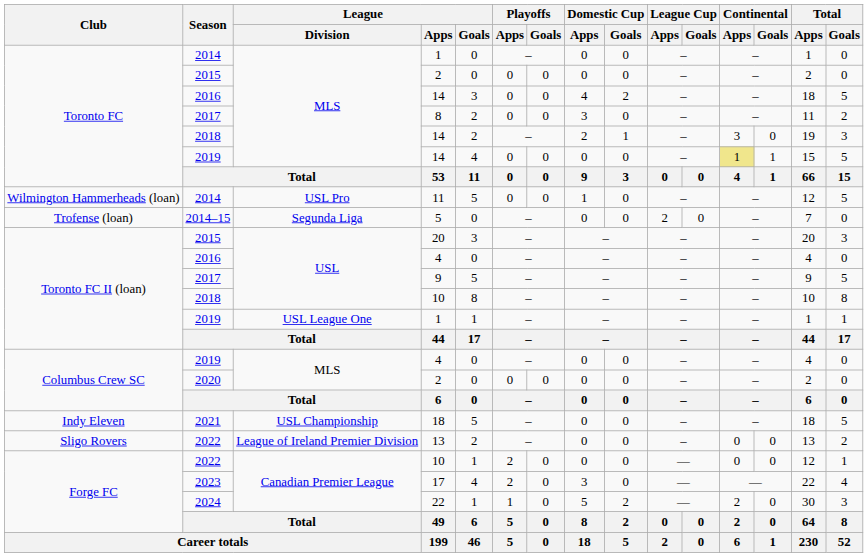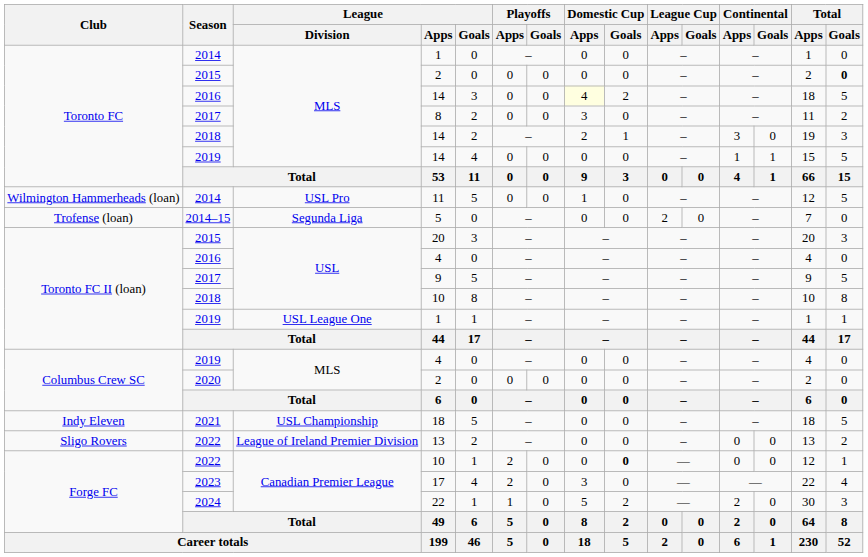2015 / 2 | Total / Goals: normal -> bold
2016 / 14 | Domestic Cup / Apps: no background -> lightyellow background
2019 / 14 | Continental / Apps: khaki background -> no background
2022 / 10 | Domestic Cup / Goals: normal -> bold
